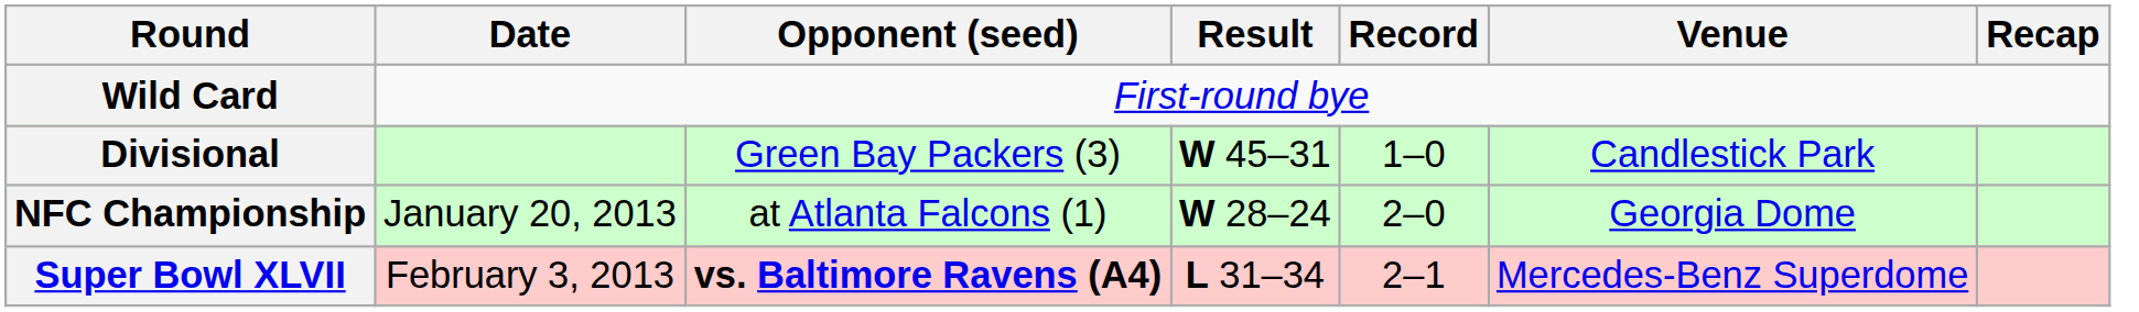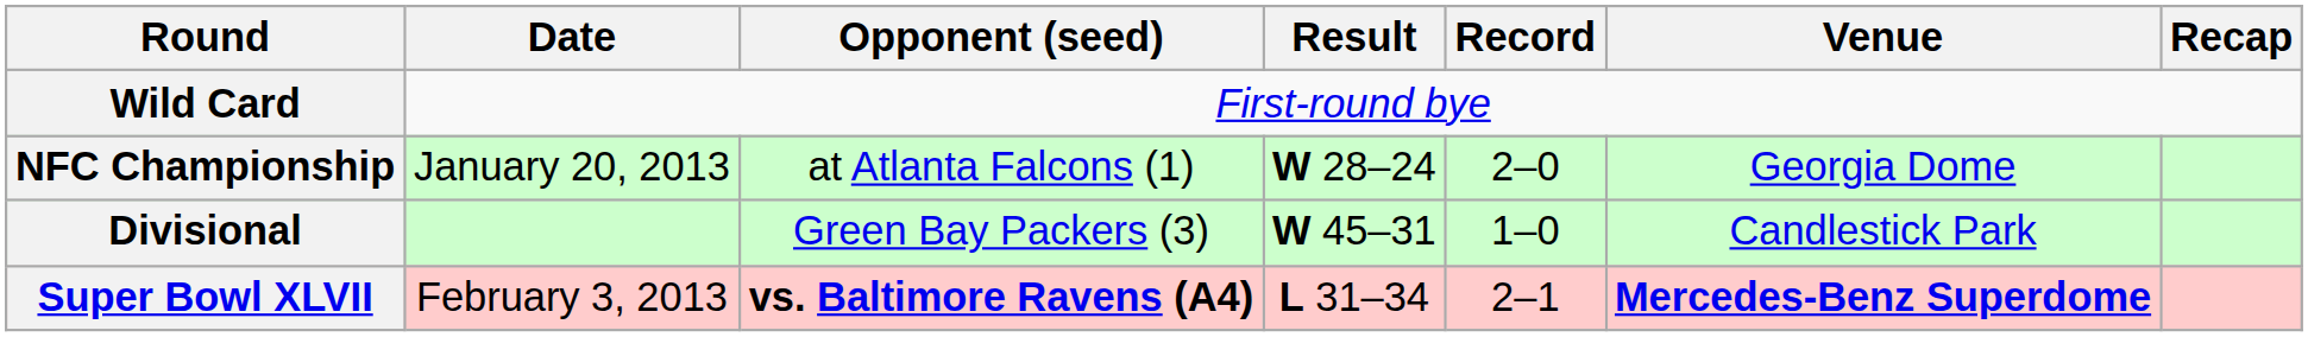rows swapped: Divisional <-> NFC Championship
Super Bowl XLVII | Venue: normal -> bold
